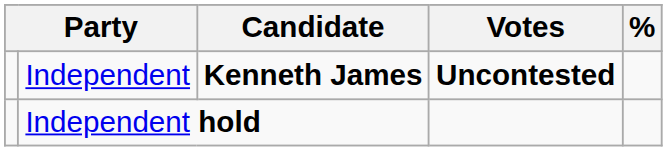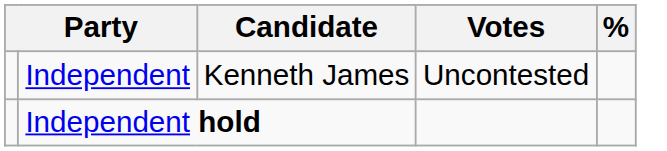Independent | Candidate: bold -> normal
Independent | Votes: bold -> normal
